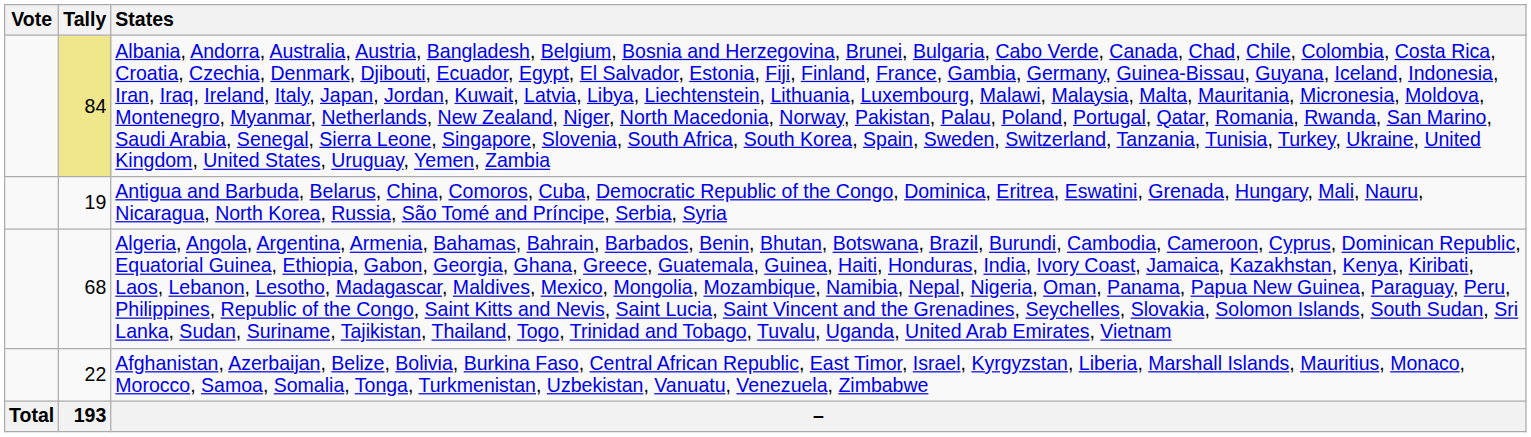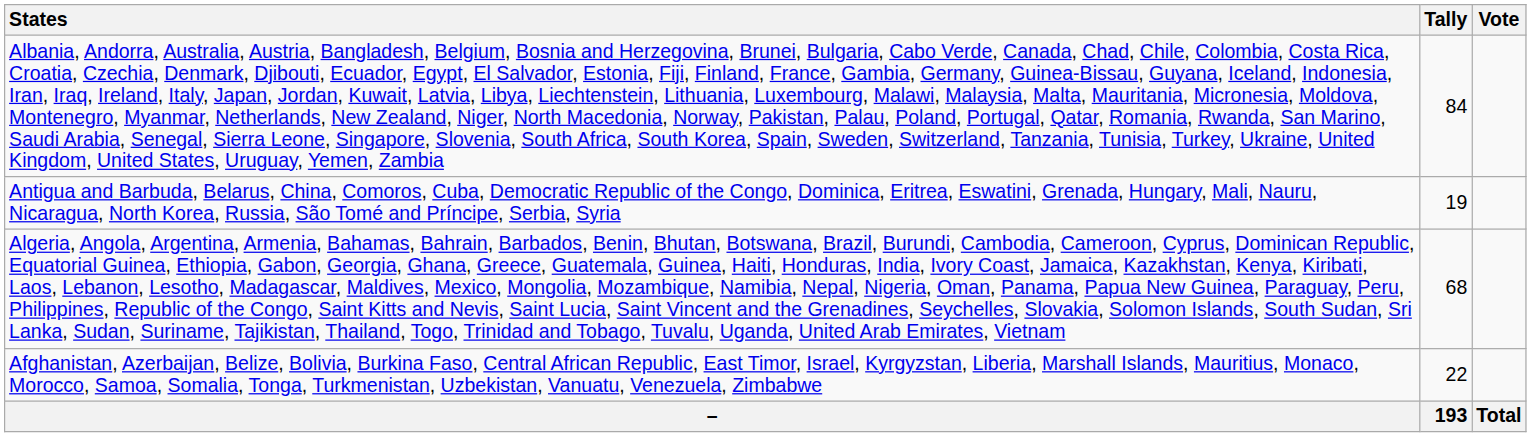columns swapped: Vote <-> States
row 2 | Tally: khaki background -> no background
